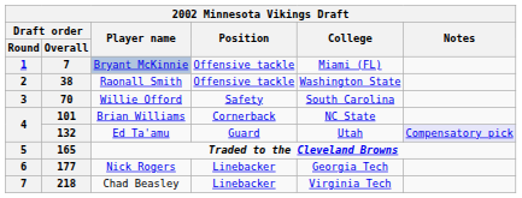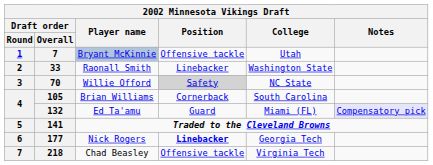Bryant McKinnie | College: Miami (FL) -> Utah
Raonall Smith | Draft order / Overall: 38 -> 33
Raonall Smith | Position: Offensive tackle -> Linebacker
Willie Offord | Position: no background -> lightgrey background
Willie Offord | College: South Carolina -> NC State
Brian Williams | Draft order / Overall: 101 -> 105
Brian Williams | College: NC State -> South Carolina
Ed Ta'amu | College: Utah -> Miami (FL)
Traded to the Cleveland Browns | Draft order / Overall: 165 -> 141
Nick Rogers | Position: normal -> bold
Chad Beasley | Position: Linebacker -> Offensive tackle
